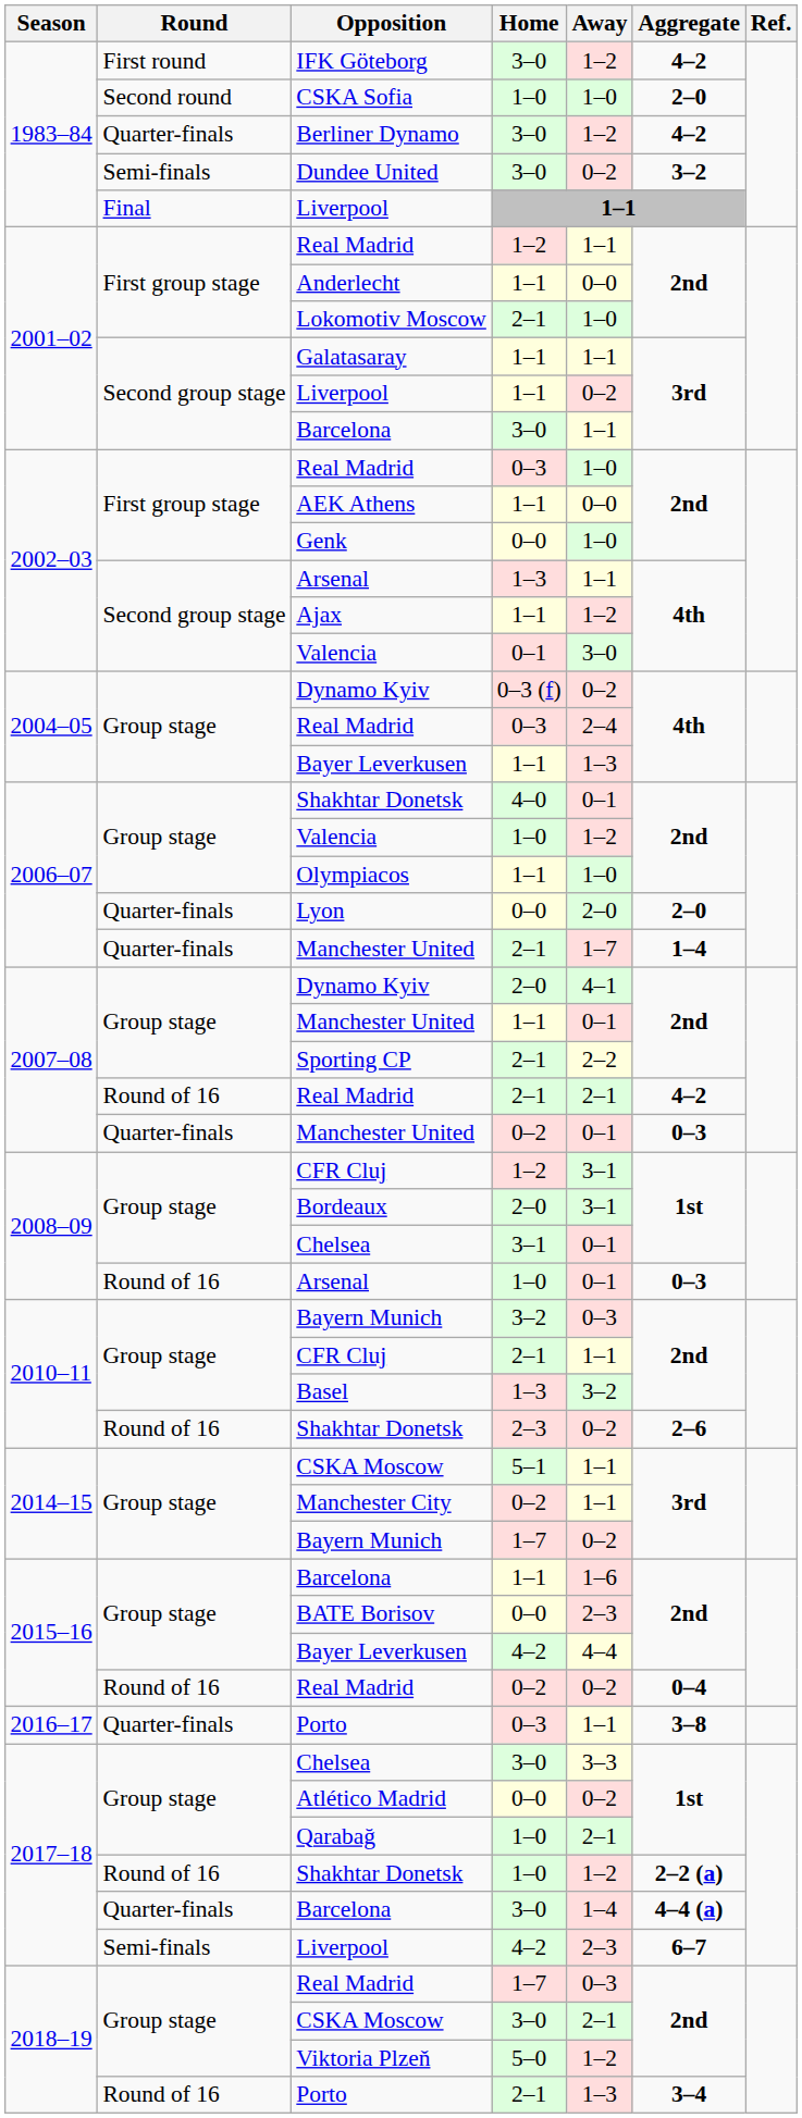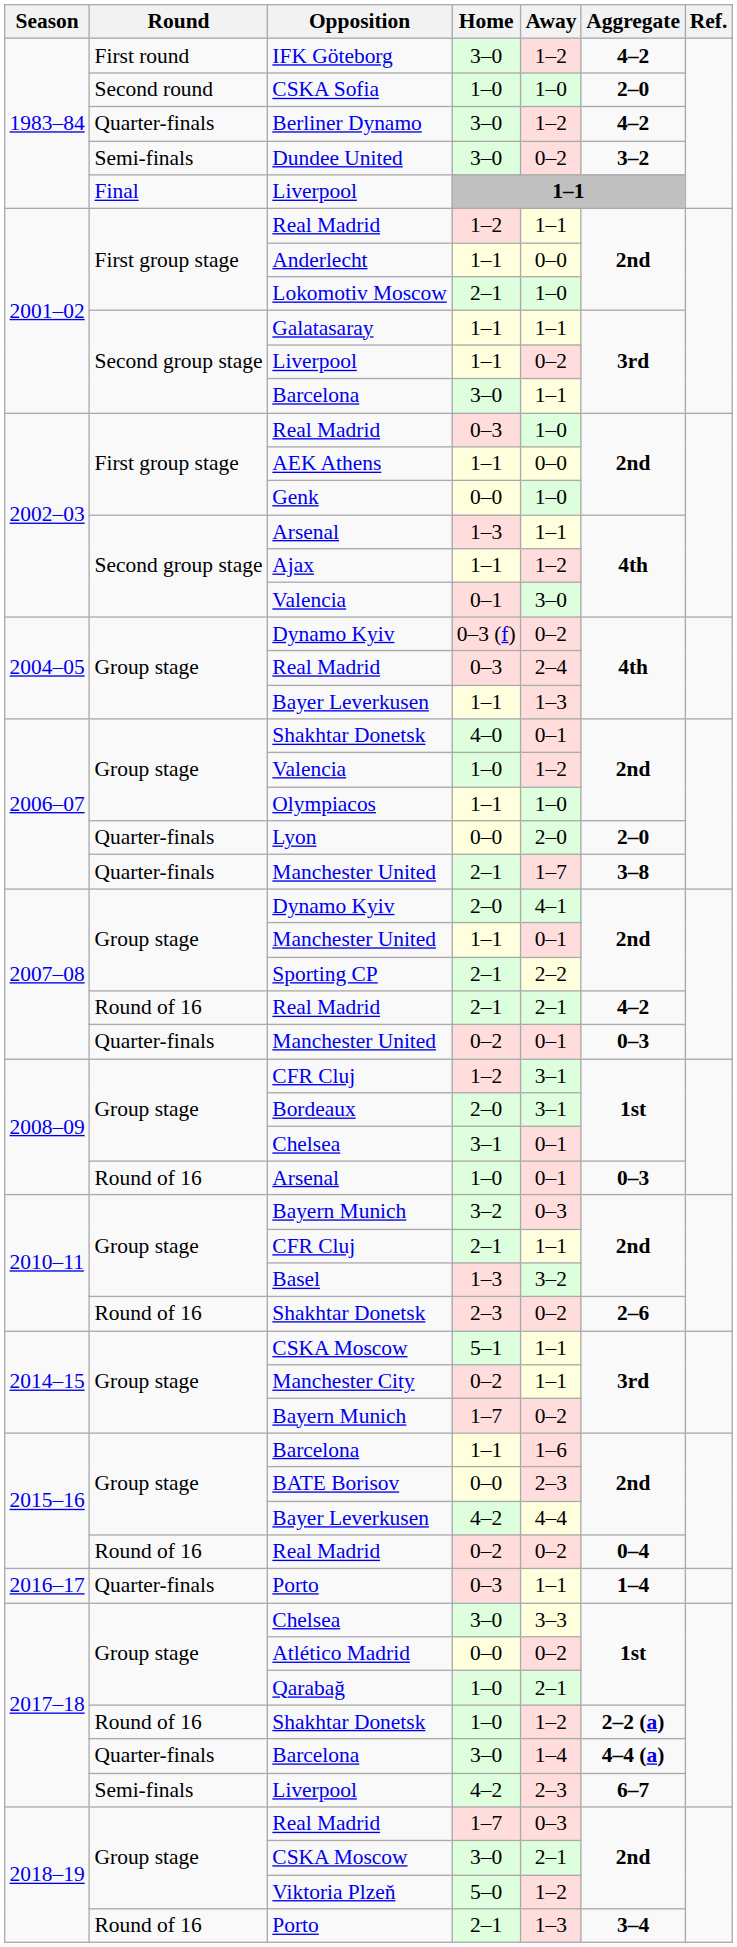2006–07 / Manchester United | Aggregate: 1–4 -> 3–8
2016–17 / Porto | Aggregate: 3–8 -> 1–4
